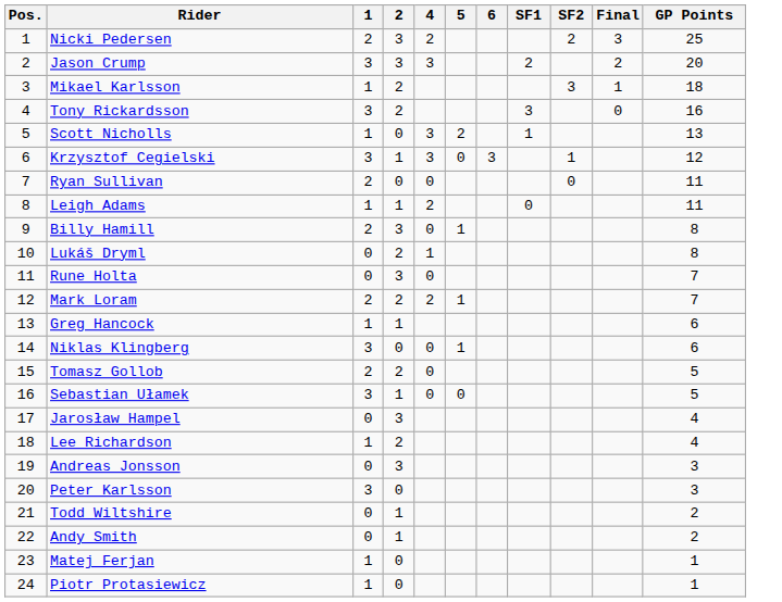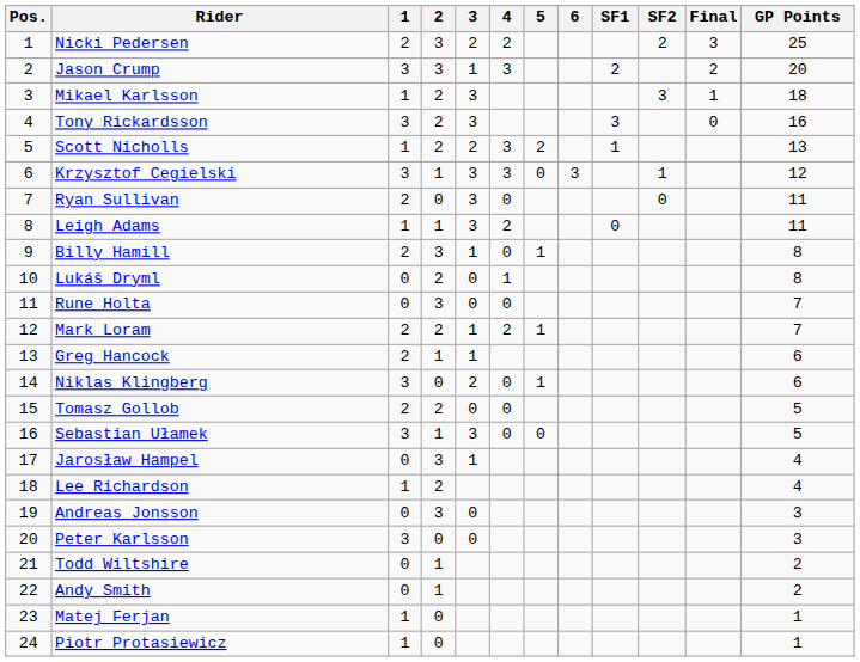+ column: 3 | 2 | 1 | 3 | 3 | 2 | 3 | 3 | 3 | 1 | 0 | 0 | 1 | 1 | 2 | 0 | 3 | 1 | 0 | 0
Scott Nicholls | 2: 0 -> 2
Greg Hancock | 1: 1 -> 2
